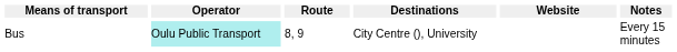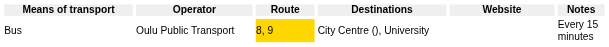Bus | Operator: paleturquoise background -> no background
Bus | Route: no background -> gold background
